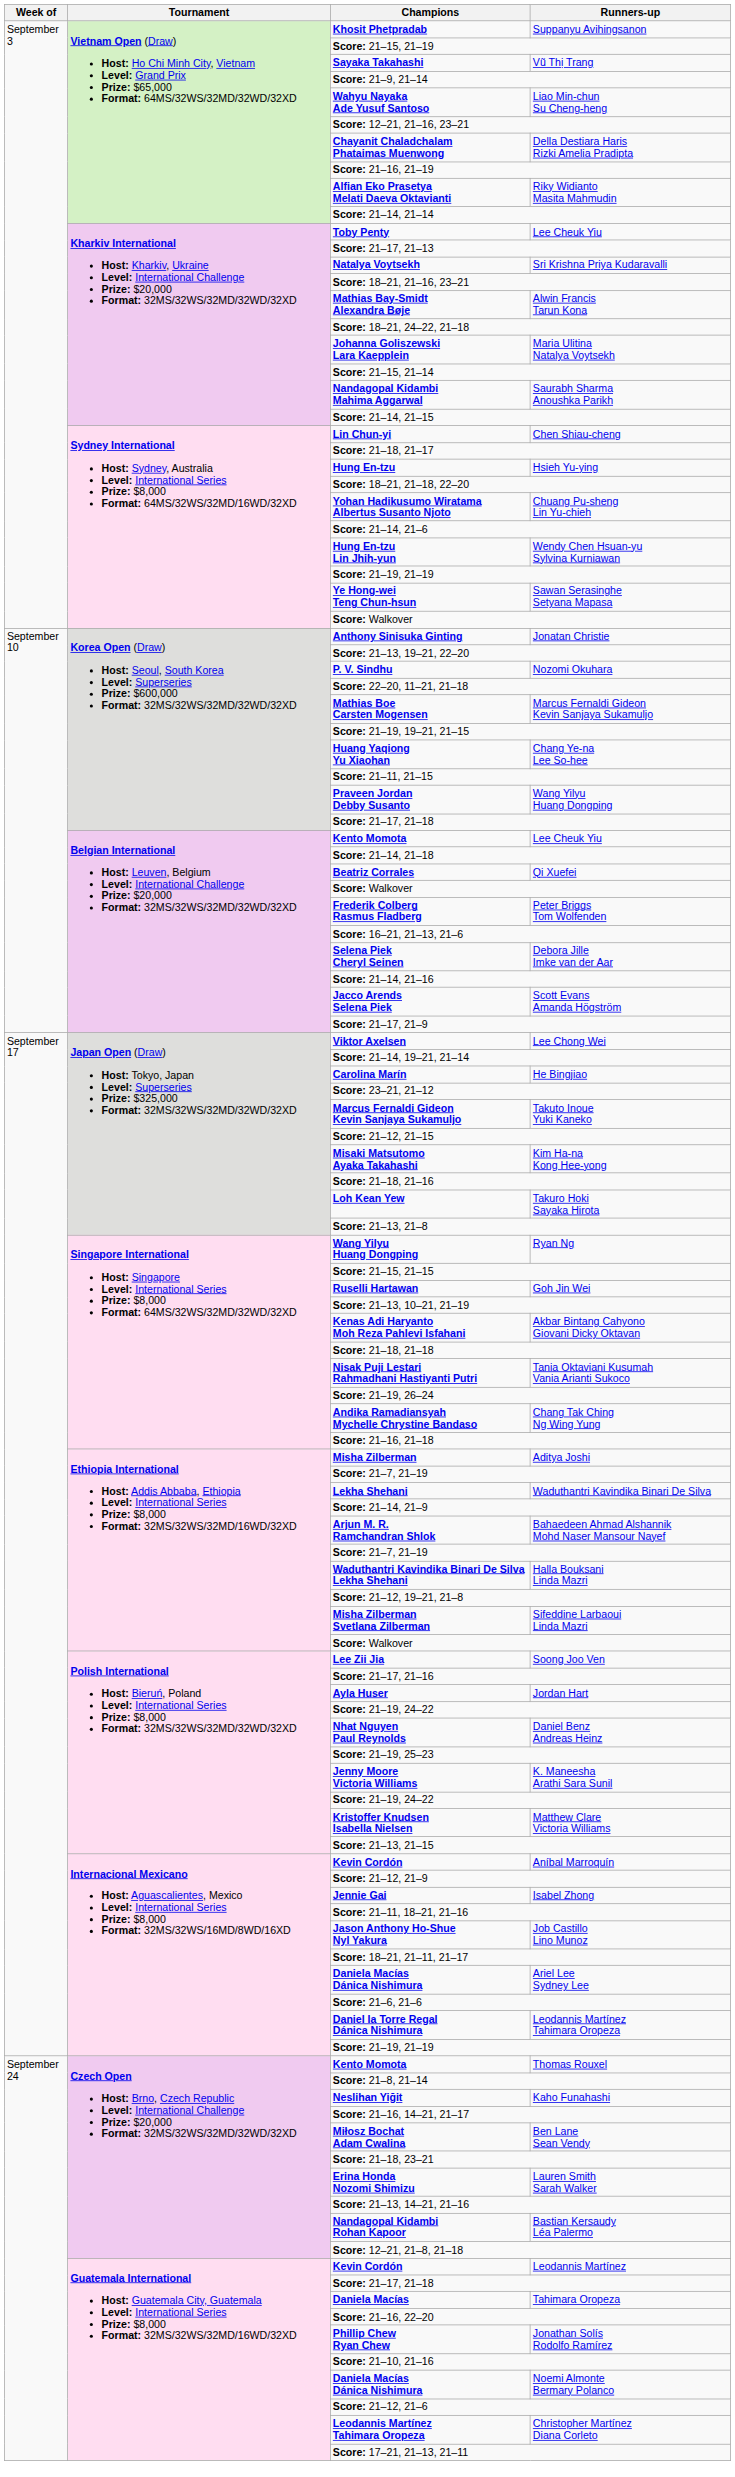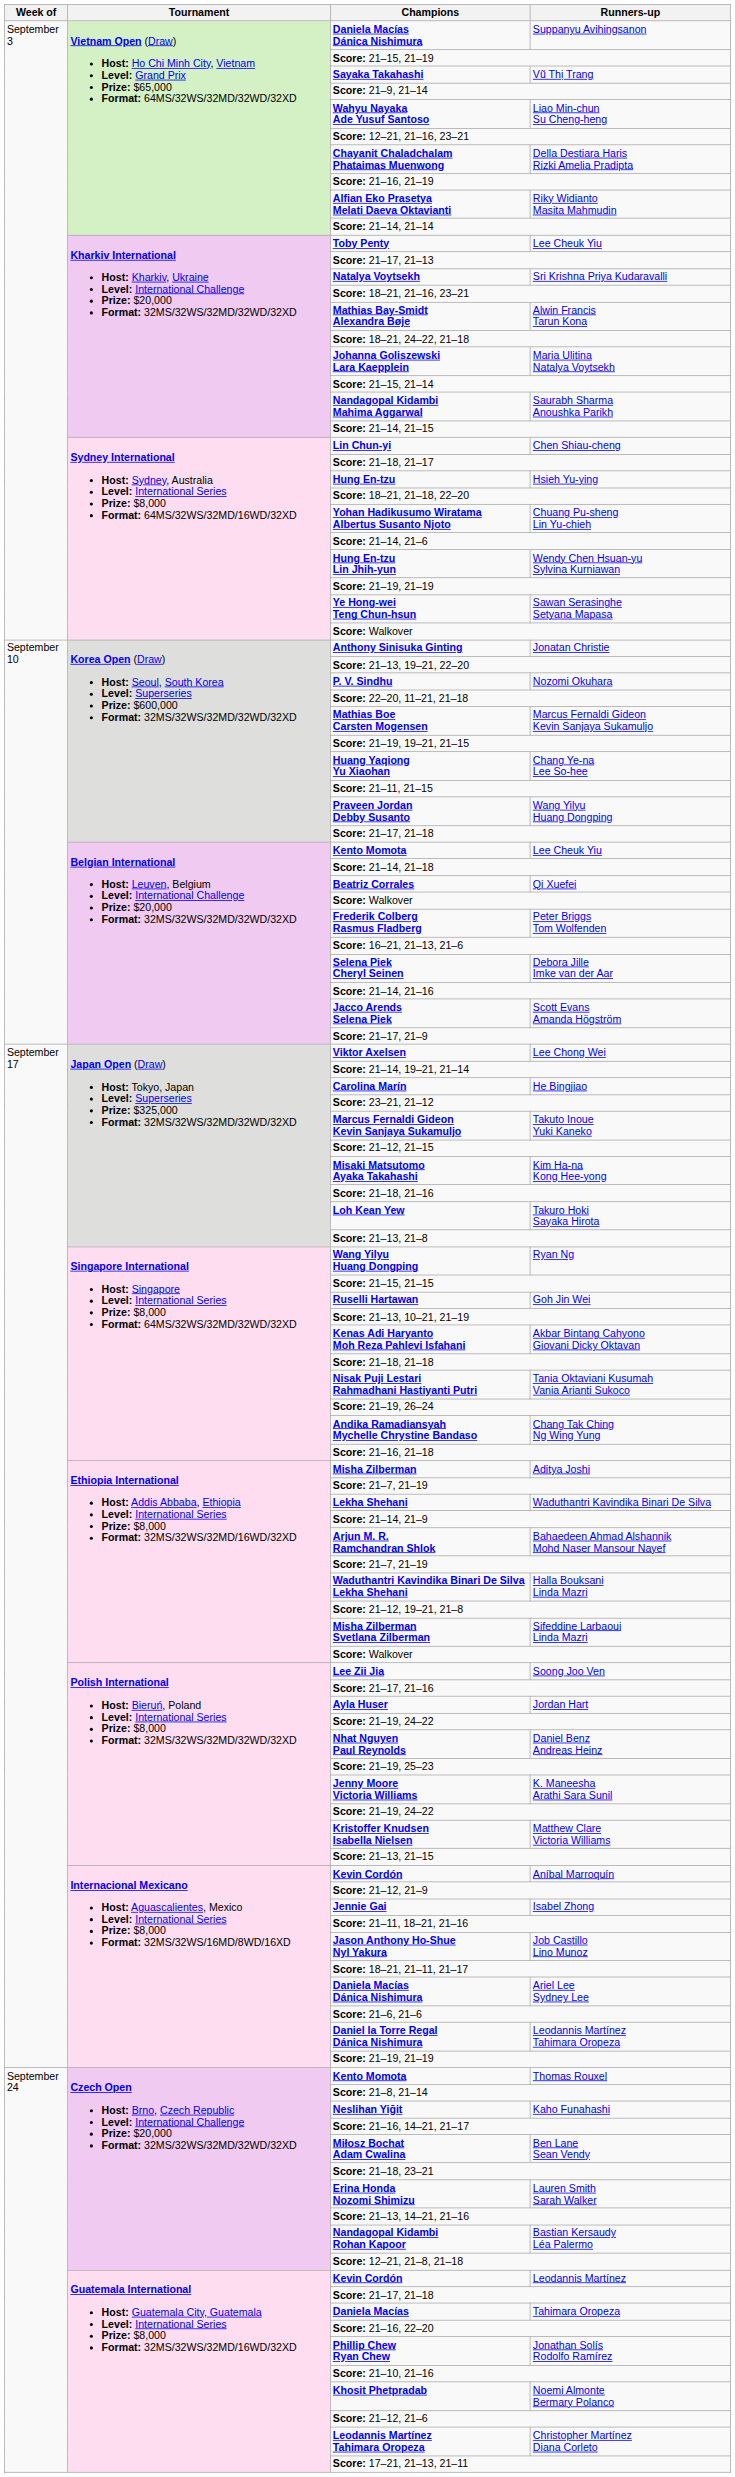Suppanyu Avihingsanon | Champions: Khosit Phetpradab -> Daniela Macías Dánica Nishimura
Noemi Almonte Bermary Polanco | Champions: Daniela Macías Dánica Nishimura -> Khosit Phetpradab
